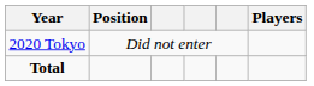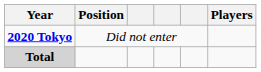2020 Tokyo | Year: normal -> bold
Total | Year: no background -> lightgrey background
